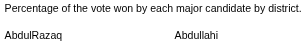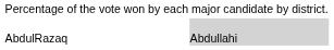AbdulRazaq | column 2: no background -> lightgrey background
